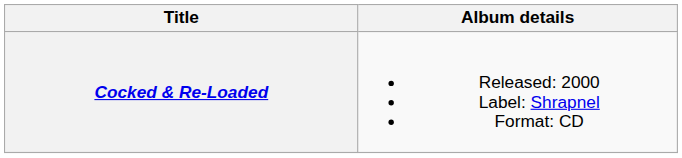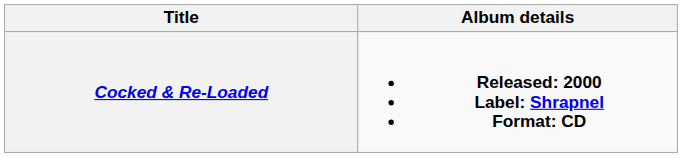Cocked & Re-Loaded | Album details: normal -> bold
